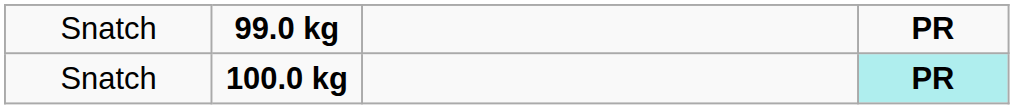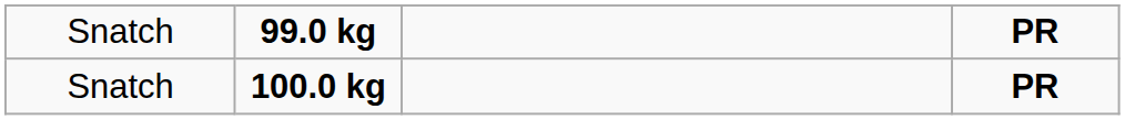Snatch / 100.0 kg | column 4: paleturquoise background -> no background
